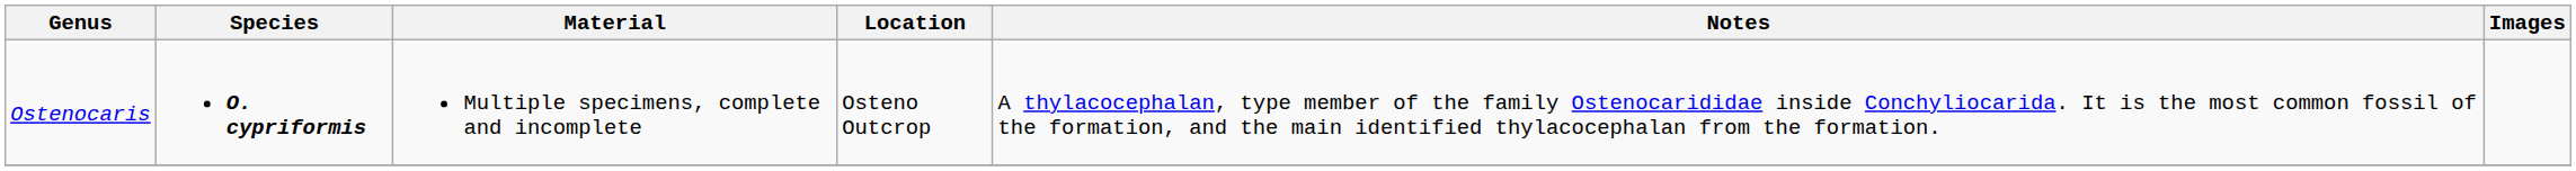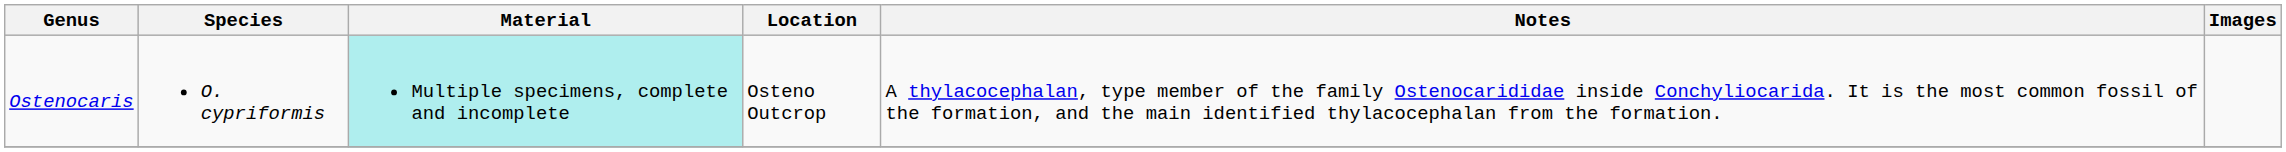Ostenocaris | Species: bold -> normal
Ostenocaris | Material: no background -> paleturquoise background
